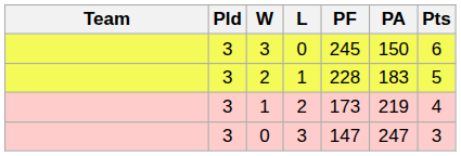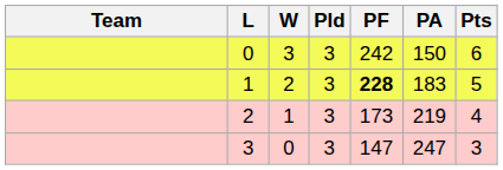columns swapped: Pld <-> L
row 2 | PF: 245 -> 242
row 3 | PF: normal -> bold
